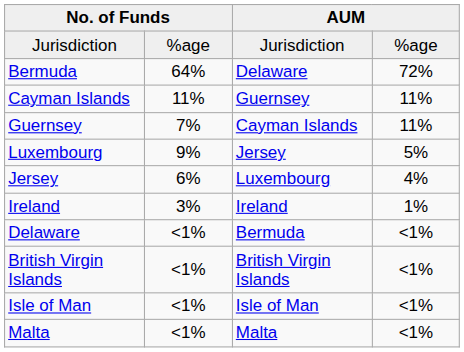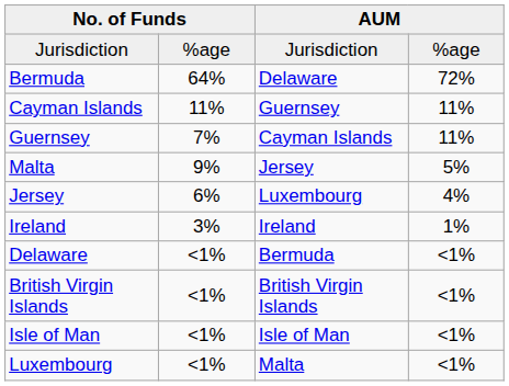row 6 | column 1: Luxembourg -> Malta
row 12 | column 1: Malta -> Luxembourg
